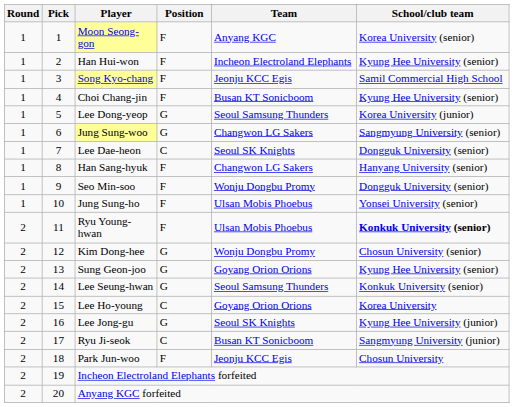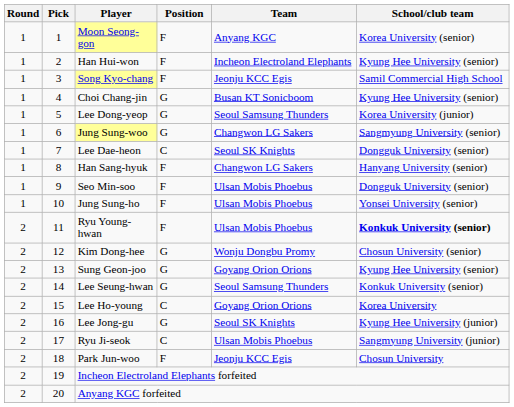Choi Chang-jin | Position: F -> G
Seo Min-soo | Team: Wonju Dongbu Promy -> Ulsan Mobis Phoebus
Ryu Ji-seok | Team: Busan KT Sonicboom -> Ulsan Mobis Phoebus
